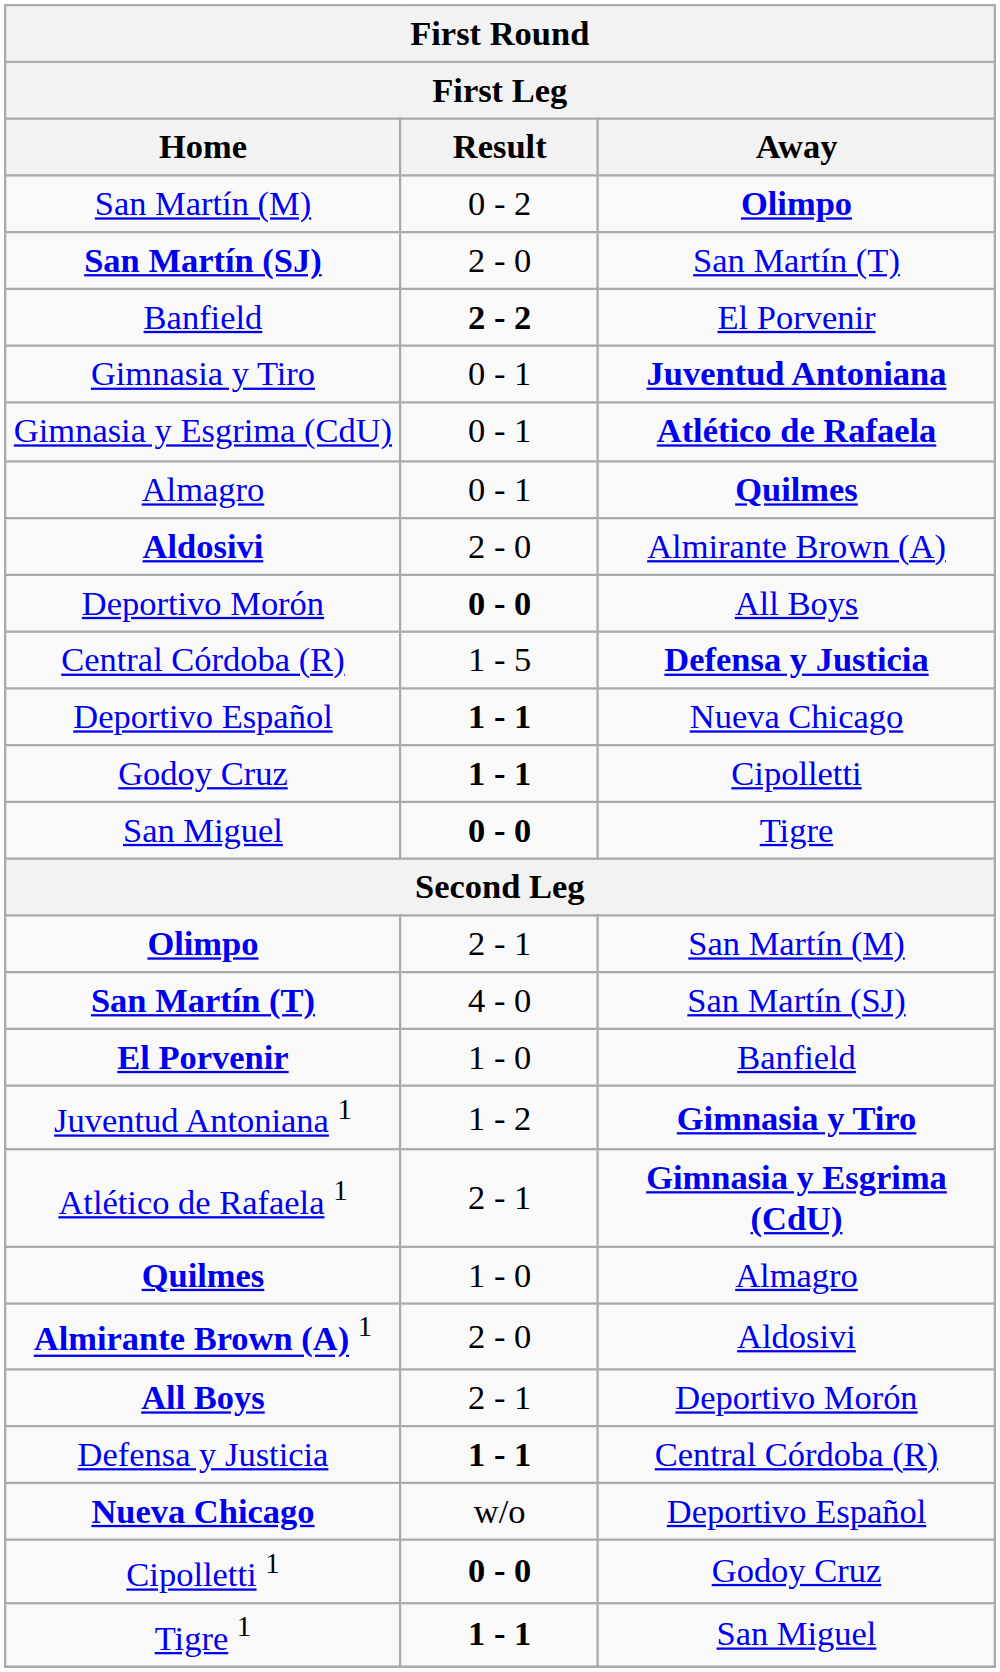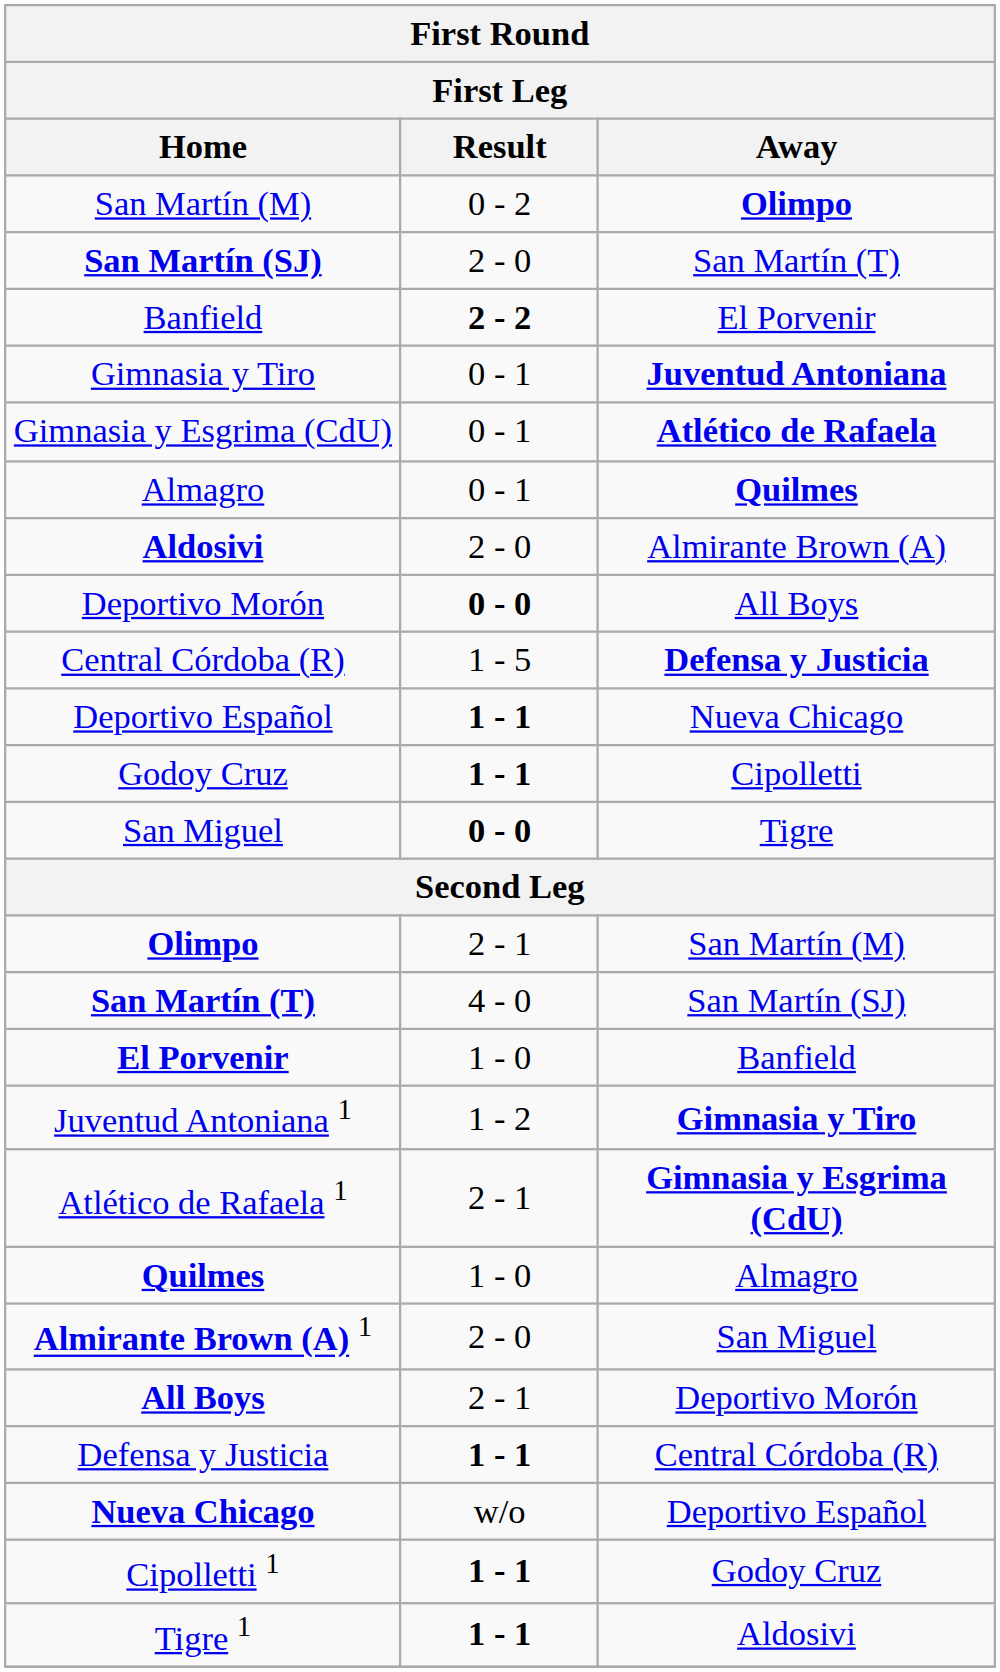Almirante Brown (A) 1 | Away: Aldosivi -> San Miguel
Cipolletti 1 | Result: 0 - 0 -> 1 - 1
Tigre 1 | Away: San Miguel -> Aldosivi
